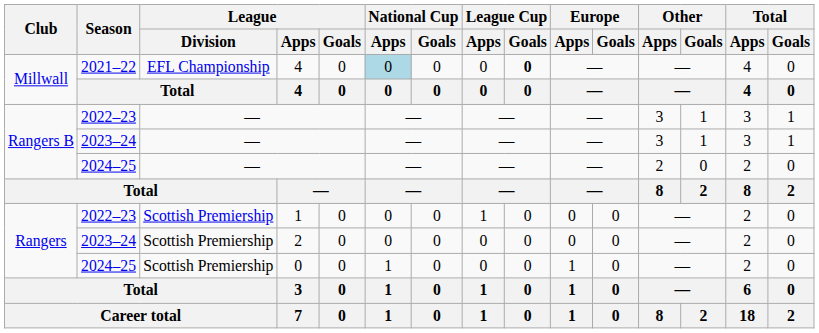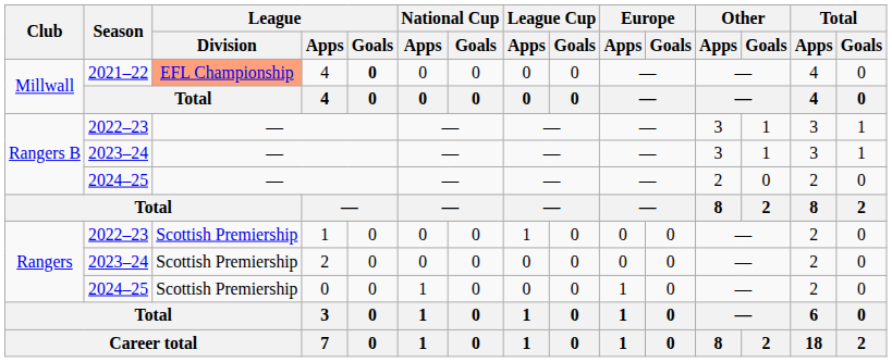2021–22 / 4 | League / Division: no background -> lightsalmon background
2021–22 / 4 | League / Goals: normal -> bold
2021–22 / 4 | National Cup / Apps: lightblue background -> no background
2021–22 / 4 | League Cup / Goals: bold -> normal
